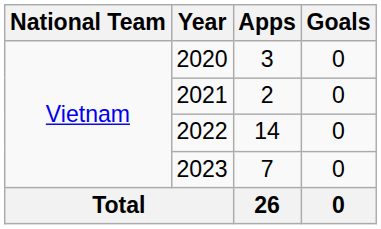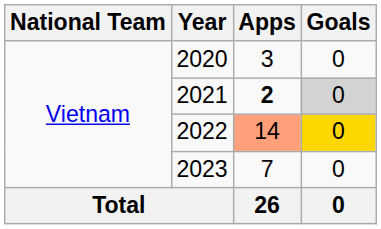2021 | Apps: normal -> bold
2021 | Goals: no background -> lightgrey background
2022 | Apps: no background -> lightsalmon background
2022 | Goals: no background -> gold background
